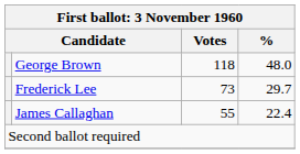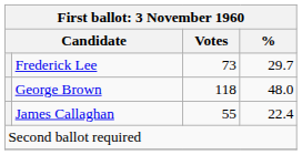rows swapped: George Brown <-> Frederick Lee
